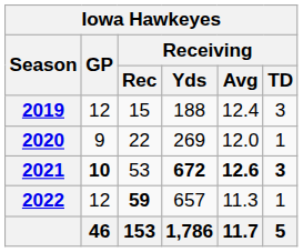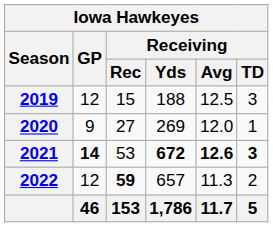2019 | Receiving / Avg: 12.4 -> 12.5
2020 | Receiving / Rec: 22 -> 27
2021 | GP: 10 -> 14
2022 | Receiving / TD: 1 -> 2
